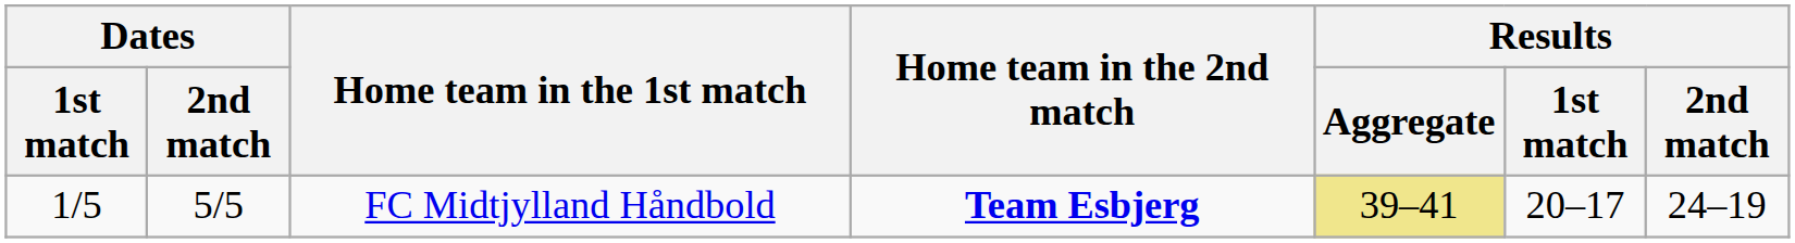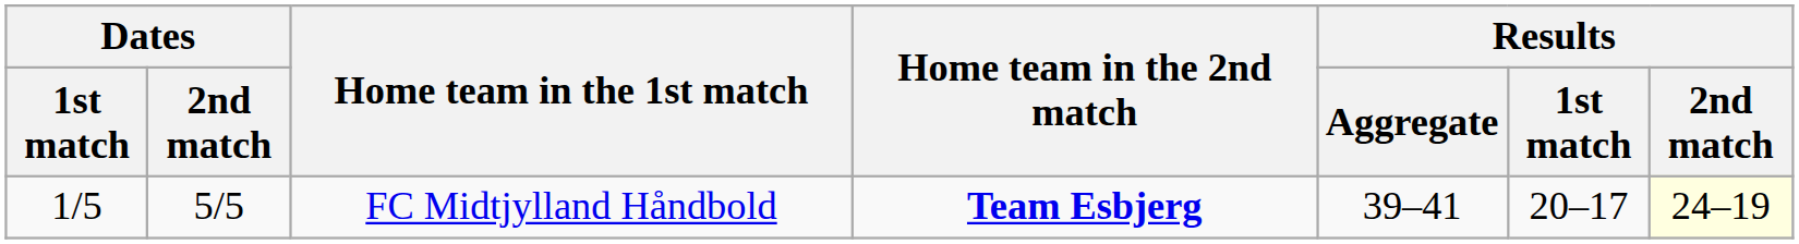FC Midtjylland Håndbold | Results / Aggregate: khaki background -> no background
FC Midtjylland Håndbold | Results / 2nd match: no background -> lightyellow background
